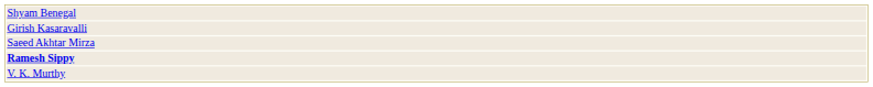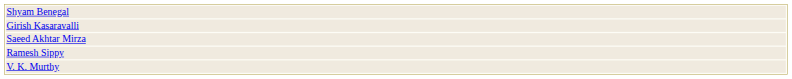row 4 | column 1: bold -> normal
